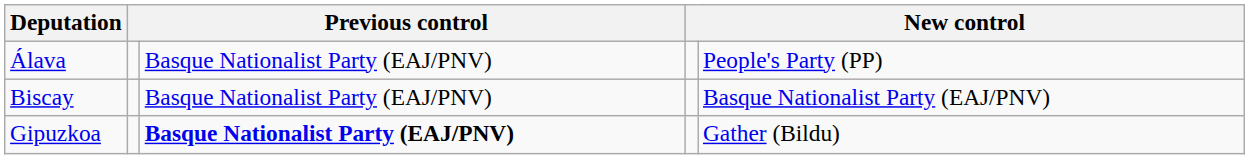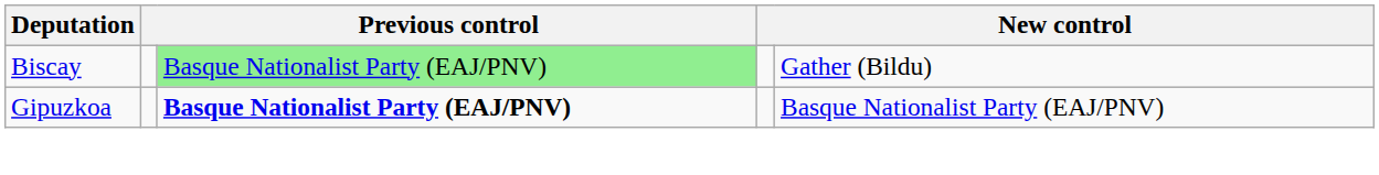- row: Álava | Basque Nationalist Party (EAJ/PNV) | People's Party (PP)
Biscay | column 3: no background -> lightgreen background
Biscay | column 5: Basque Nationalist Party (EAJ/PNV) -> Gather (Bildu)
Gipuzkoa | column 5: Gather (Bildu) -> Basque Nationalist Party (EAJ/PNV)
